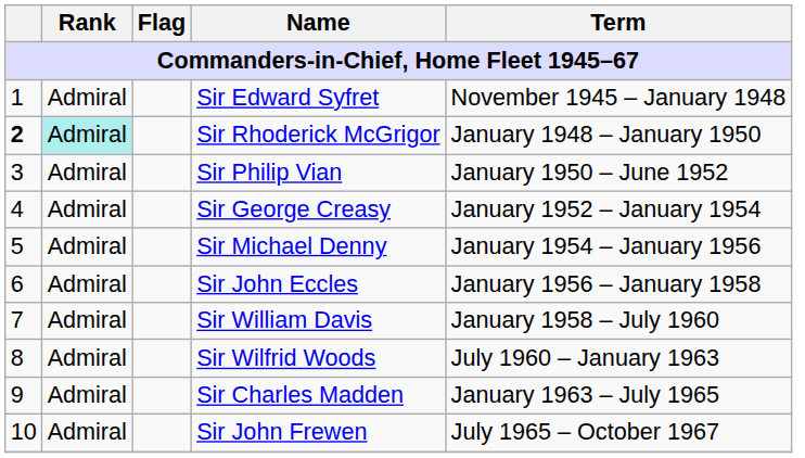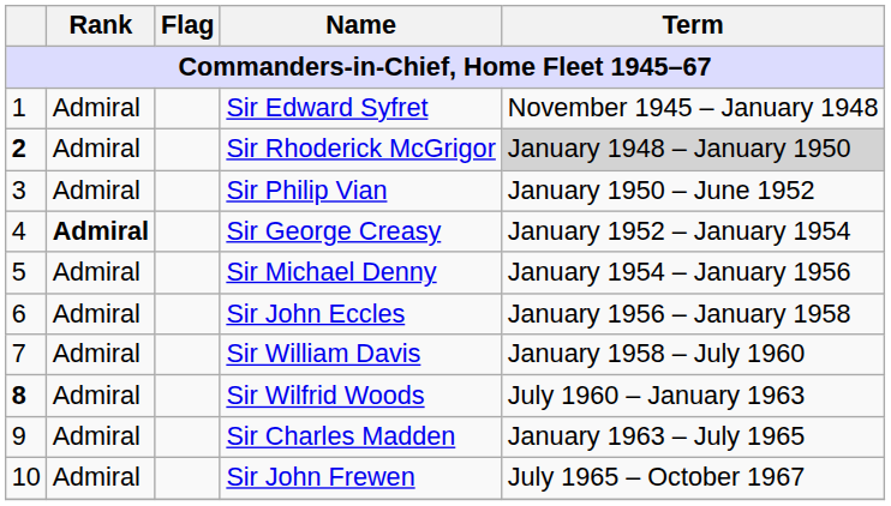Sir Rhoderick McGrigor | Rank: paleturquoise background -> no background
Sir Rhoderick McGrigor | Term: no background -> lightgrey background
Sir George Creasy | Rank: normal -> bold
Sir Wilfrid Woods | column 1: normal -> bold
